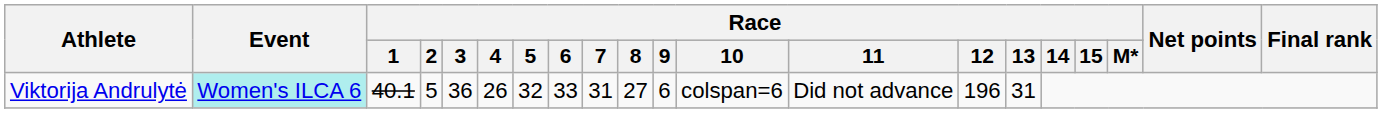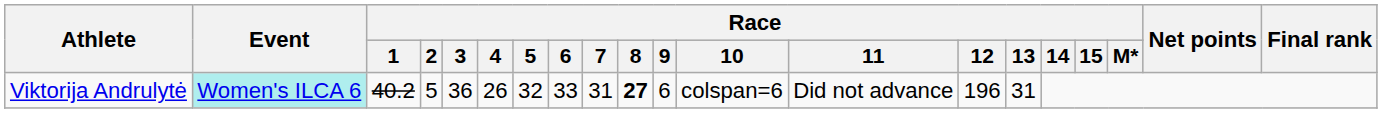Viktorija Andrulytė | Race / 1: 40.1 -> 40.2
Viktorija Andrulytė | Race / 8: normal -> bold
